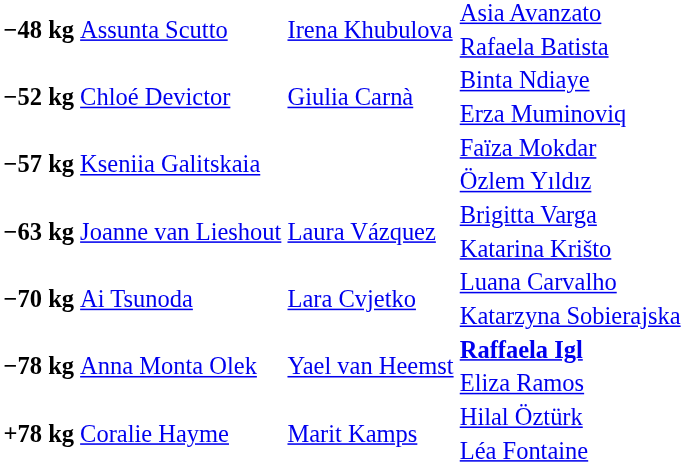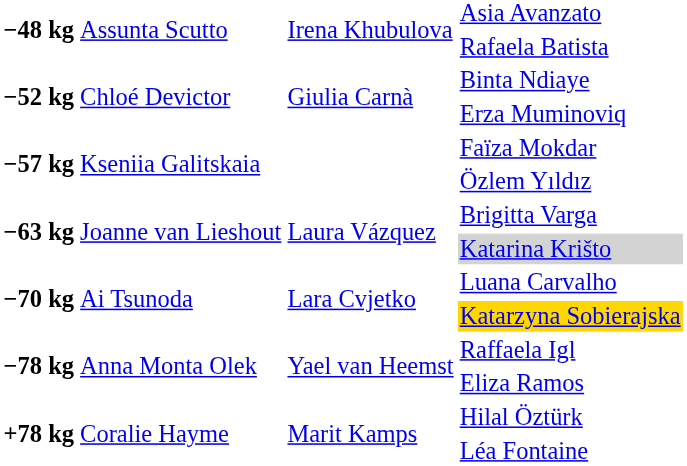Katarina Krišto | column 4: no background -> lightgrey background
Katarzyna Sobierajska | column 4: no background -> gold background
Raffaela Igl | column 4: bold -> normal
